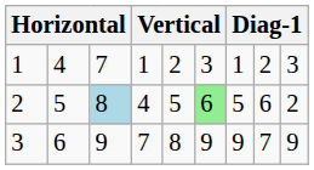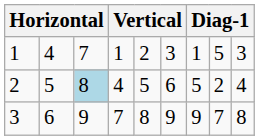row 2 | column 8: 2 -> 5
row 3 | column 6: lightgreen background -> no background
row 3 | column 8: 6 -> 2
row 3 | column 9: 2 -> 4
row 4 | column 9: 9 -> 8
